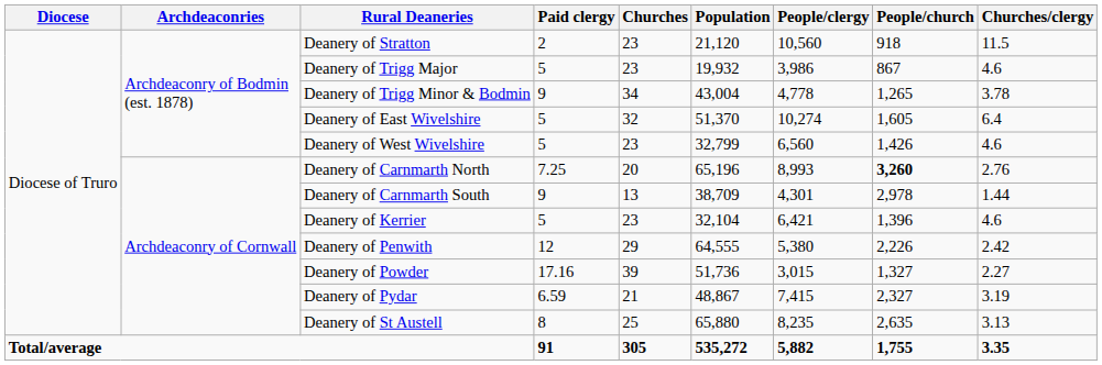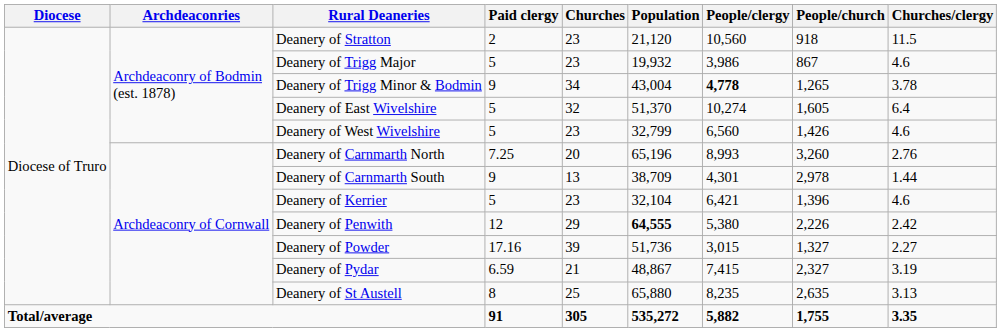Deanery of Trigg Minor & Bodmin | People/clergy: normal -> bold
Deanery of Carnmarth North | People/church: bold -> normal
Deanery of Penwith | Population: normal -> bold
